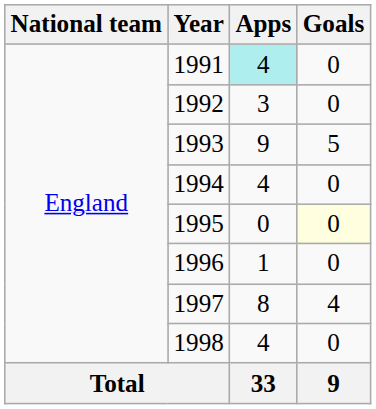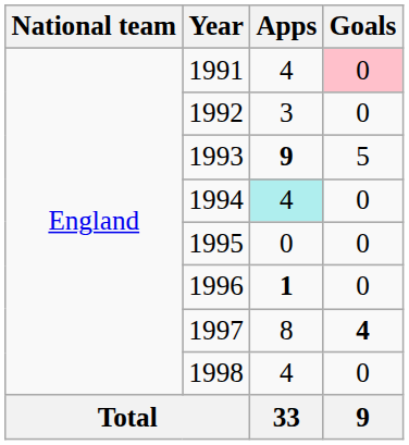1991 | Apps: paleturquoise background -> no background
1991 | Goals: no background -> pink background
1993 | Apps: normal -> bold
1994 | Apps: no background -> paleturquoise background
1995 | Goals: lightyellow background -> no background
1996 | Apps: normal -> bold
1997 | Goals: normal -> bold
